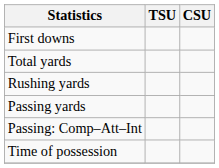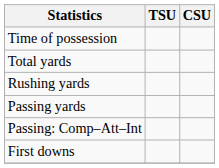rows swapped: First downs <-> Time of possession
